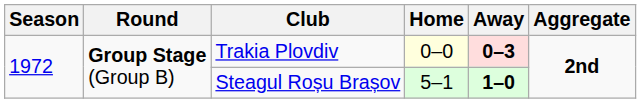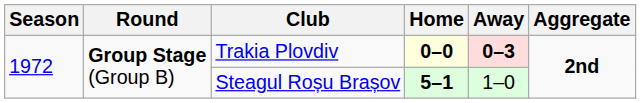Trakia Plovdiv | Home: normal -> bold
Steagul Roșu Brașov | Home: normal -> bold
Steagul Roșu Brașov | Away: bold -> normal
